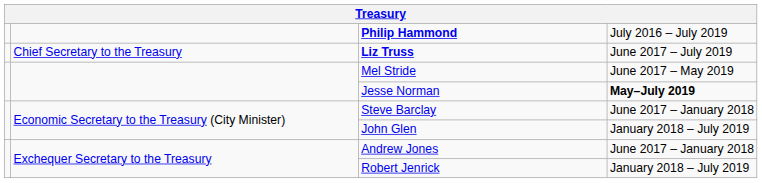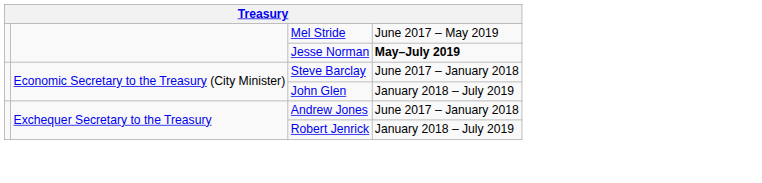- row: Philip Hammond | July 2016 – July 2019
- row: Chief Secretary to the Treasury | Liz Truss | June 2017 – July 2019
